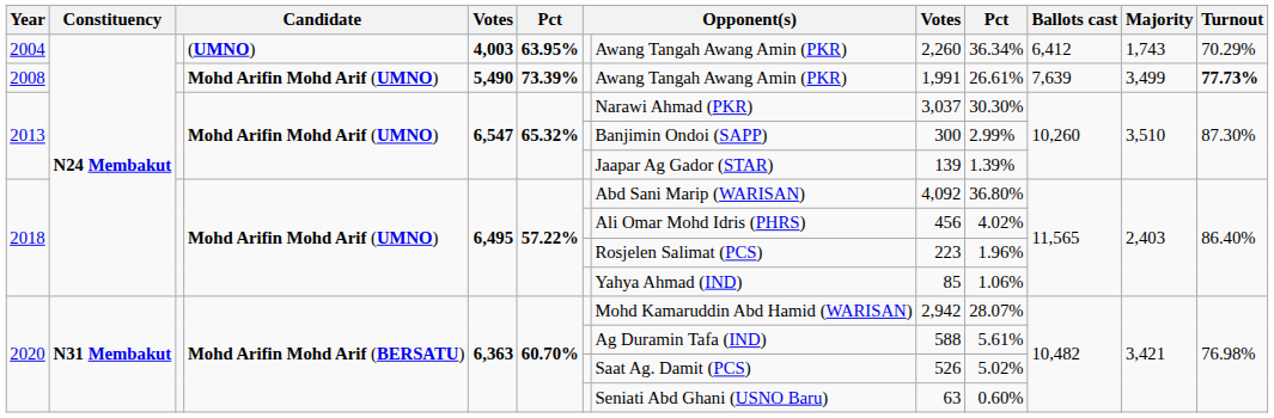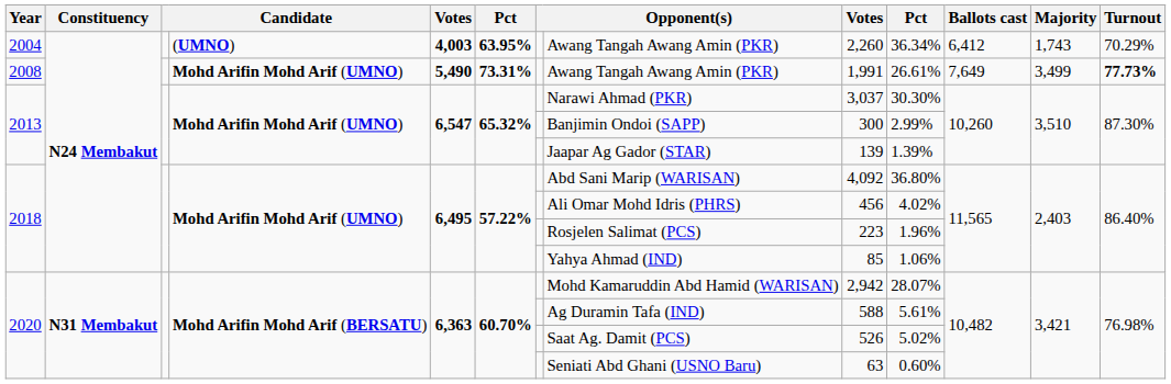2008 | column 6: 73.39% -> 73.31%
2008 | Ballots cast: 7,639 -> 7,649
